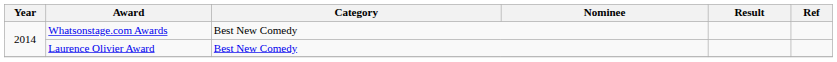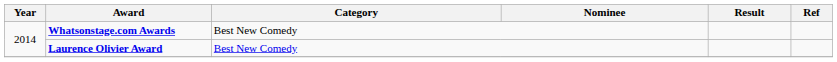Whatsonstage.com Awards | Award: normal -> bold
Laurence Olivier Award | Award: normal -> bold
